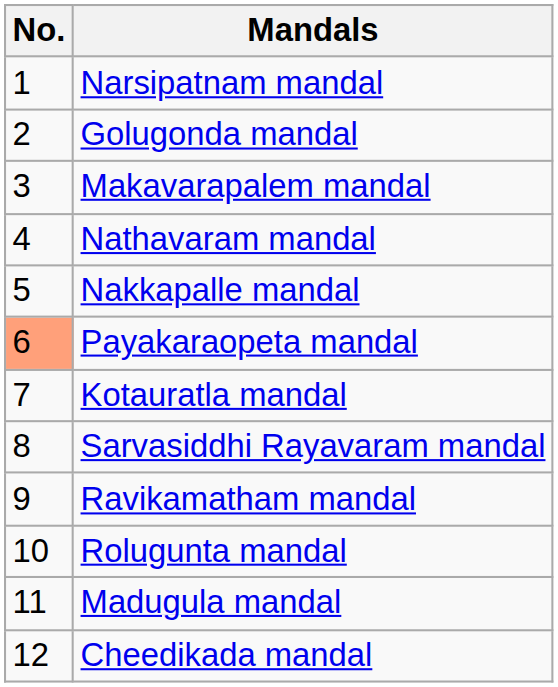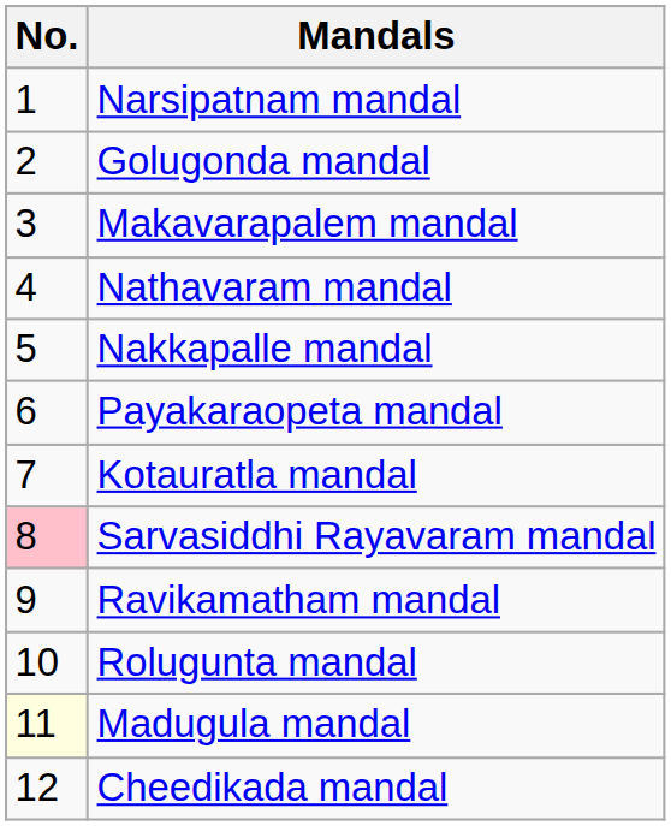Payakaraopeta mandal | No.: lightsalmon background -> no background
Sarvasiddhi Rayavaram mandal | No.: no background -> pink background
Madugula mandal | No.: no background -> lightyellow background
